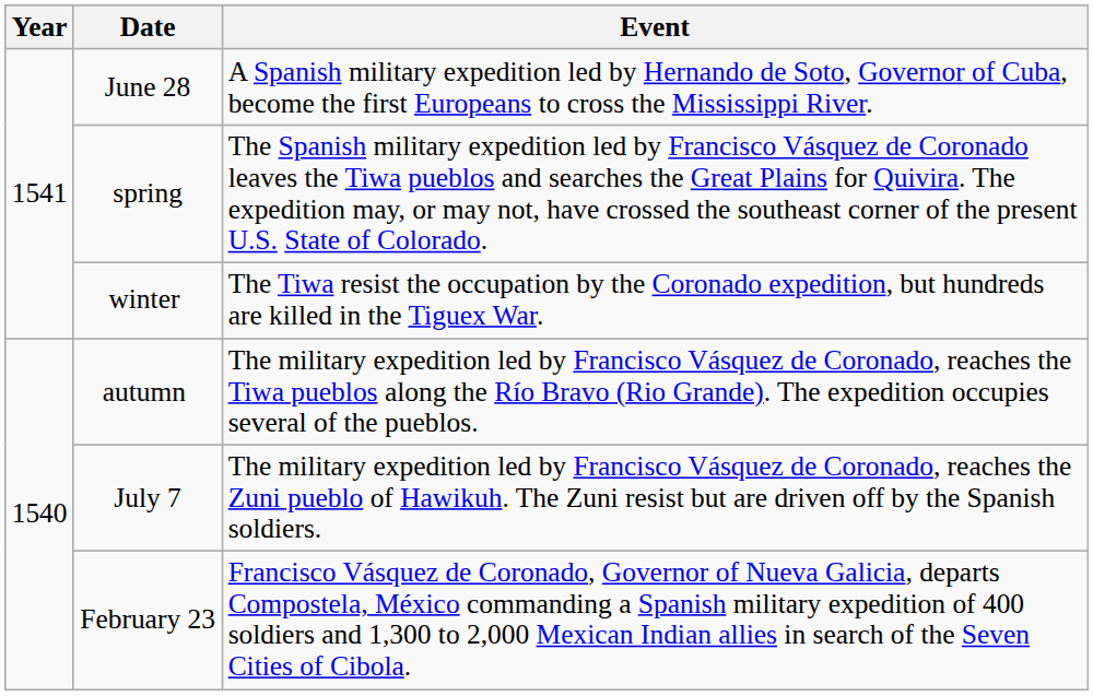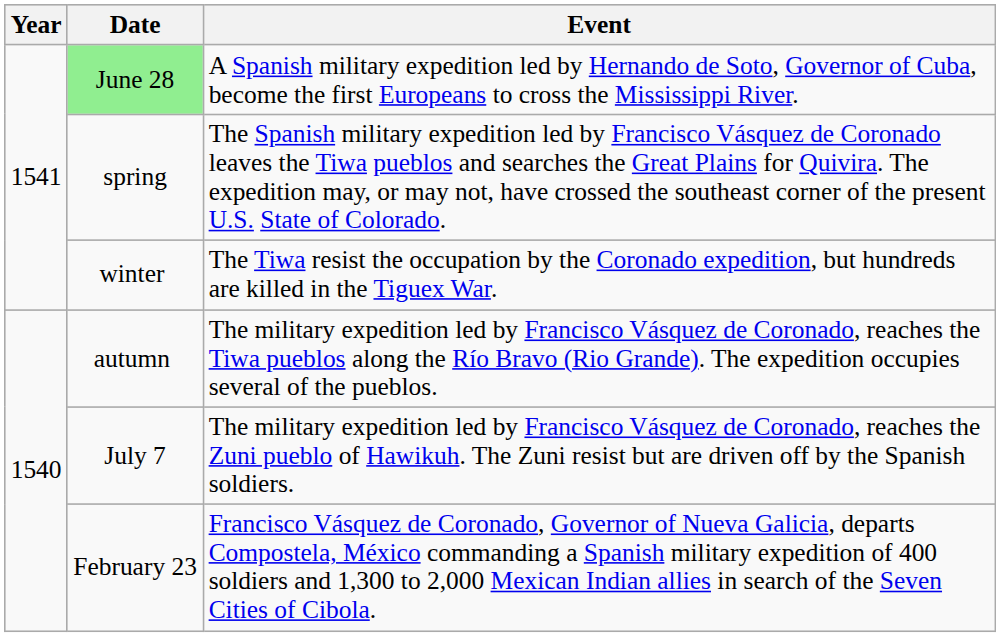June 28 | Date: no background -> lightgreen background
